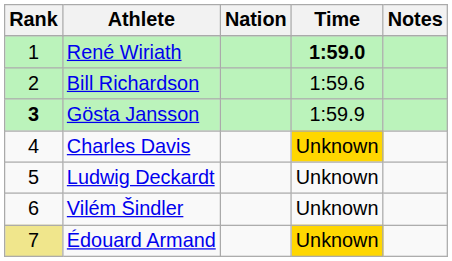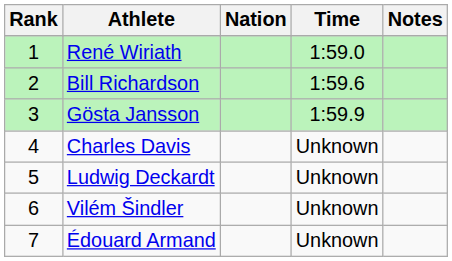René Wiriath | Time: bold -> normal
Gösta Jansson | Rank: bold -> normal
Charles Davis | Time: gold background -> no background
Édouard Armand | Rank: khaki background -> no background
Édouard Armand | Time: gold background -> no background
